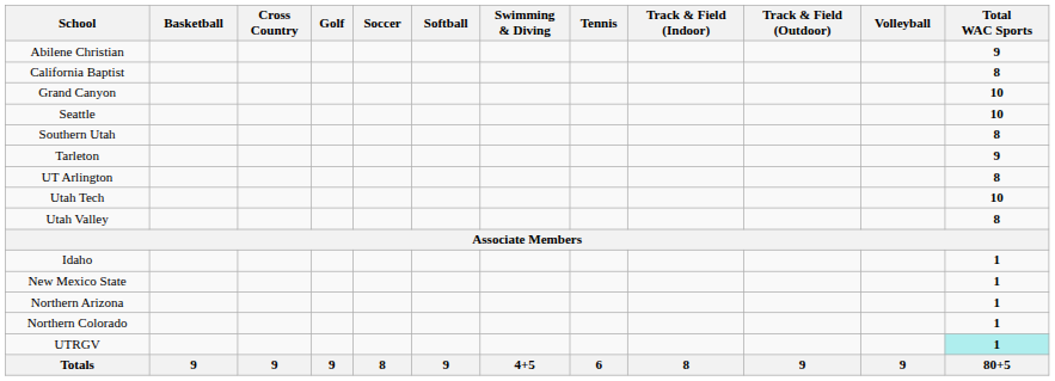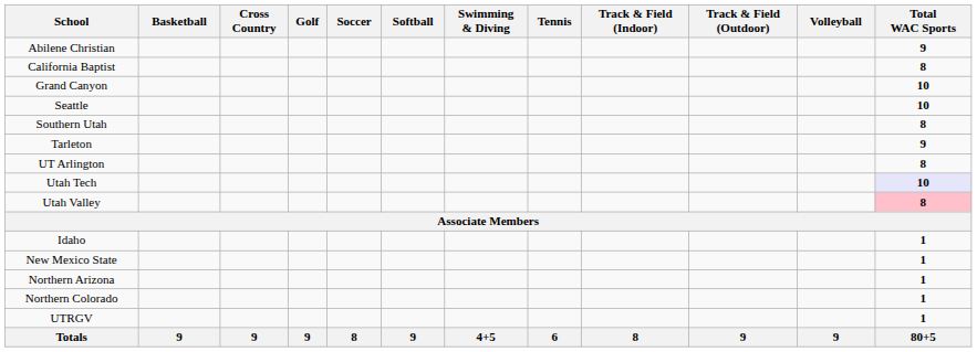Utah Tech | Total WAC Sports: no background -> lavender background
Utah Valley | Total WAC Sports: no background -> pink background
UTRGV | Total WAC Sports: paleturquoise background -> no background
